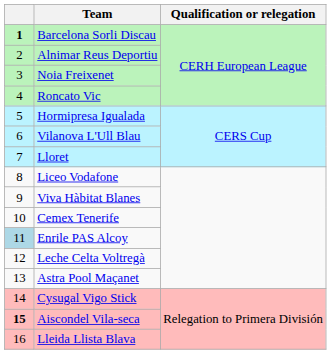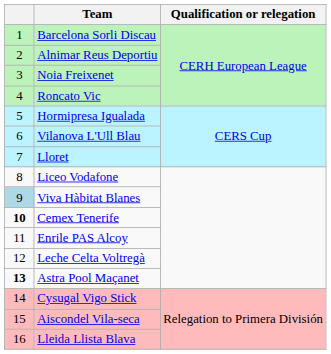Barcelona Sorli Discau | column 1: bold -> normal
Viva Hàbitat Blanes | column 1: no background -> lightblue background
Cemex Tenerife | column 1: normal -> bold
Enrile PAS Alcoy | column 1: lightblue background -> no background
Astra Pool Maçanet | column 1: normal -> bold
Aiscondel Vila-seca | column 1: bold -> normal
